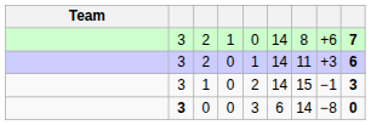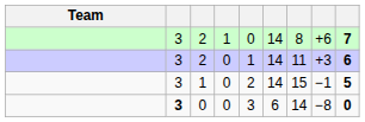row 4 | column 9: 3 -> 5
